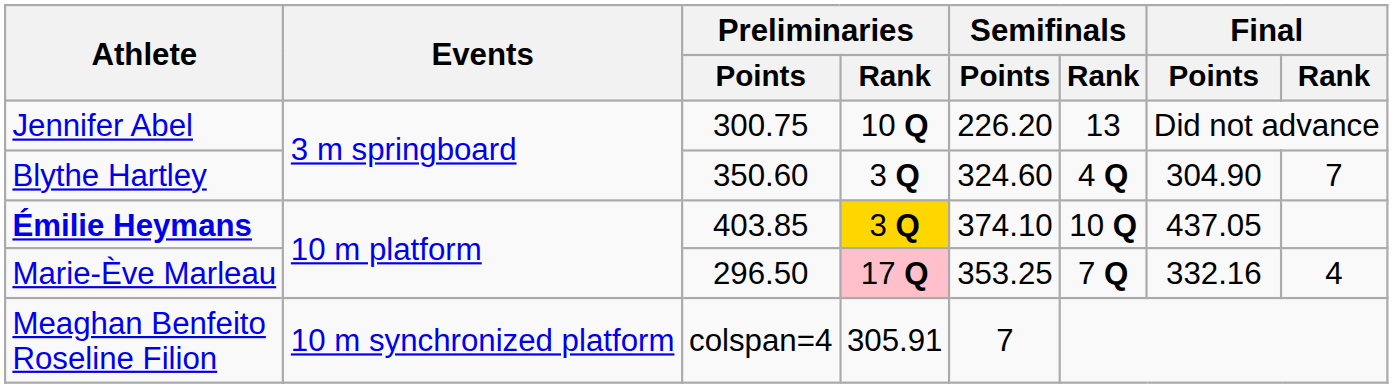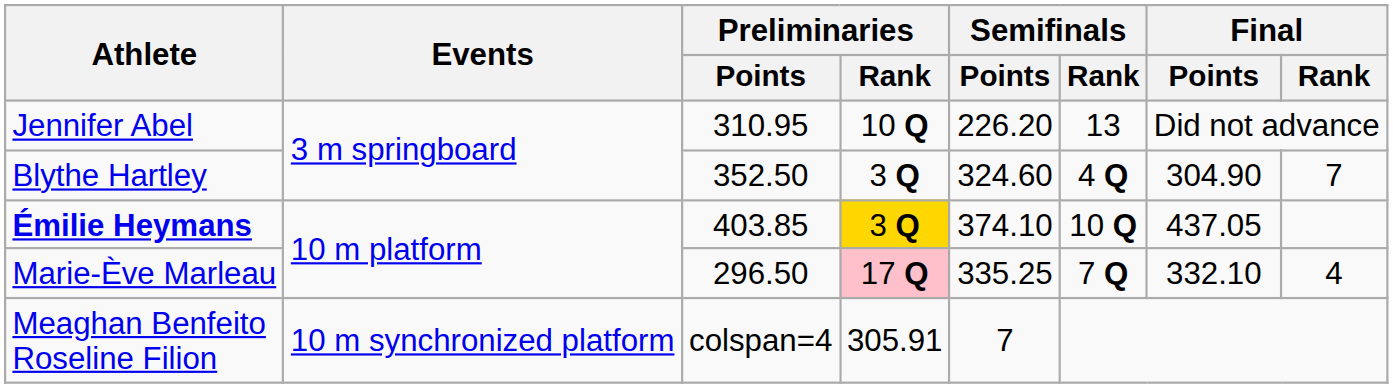Jennifer Abel | Preliminaries / Points: 300.75 -> 310.95
Blythe Hartley | Preliminaries / Points: 350.60 -> 352.50
Marie-Ève Marleau | Semifinals / Points: 353.25 -> 335.25
Marie-Ève Marleau | Final / Points: 332.16 -> 332.10
